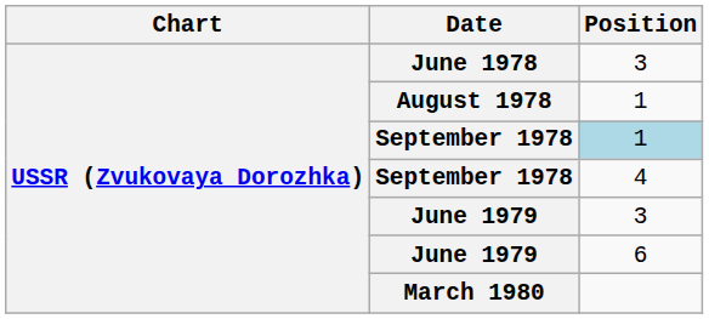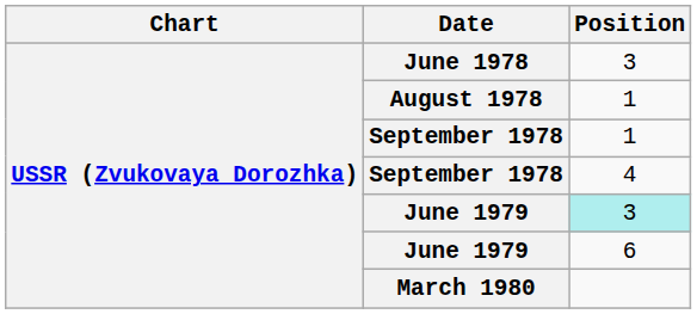September 1978 / 1 | Position: lightblue background -> no background
June 1979 / 3 | Position: no background -> paleturquoise background
